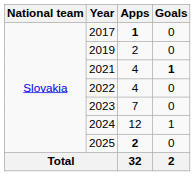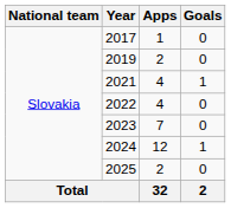2017 | Apps: bold -> normal
2021 | Goals: bold -> normal
2025 | Apps: bold -> normal
